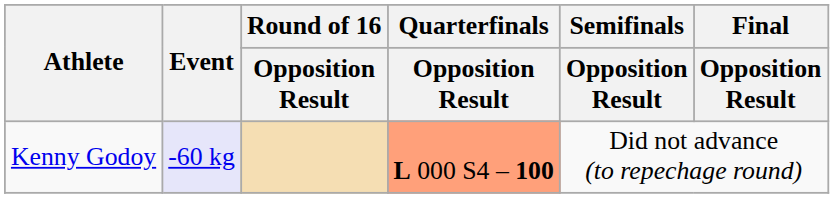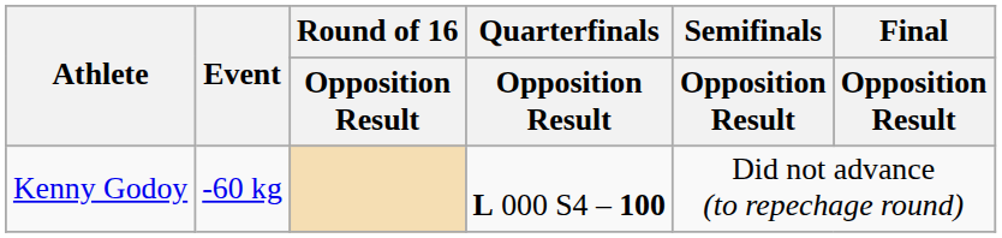Kenny Godoy | Event: lavender background -> no background
Kenny Godoy | Quarterfinals / Opposition Result: lightsalmon background -> no background
